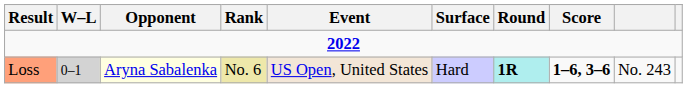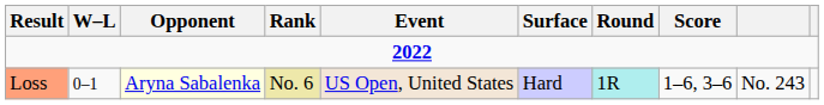Loss | W–L: lightgrey background -> no background
Loss | Round: bold -> normal
Loss | Score: bold -> normal
